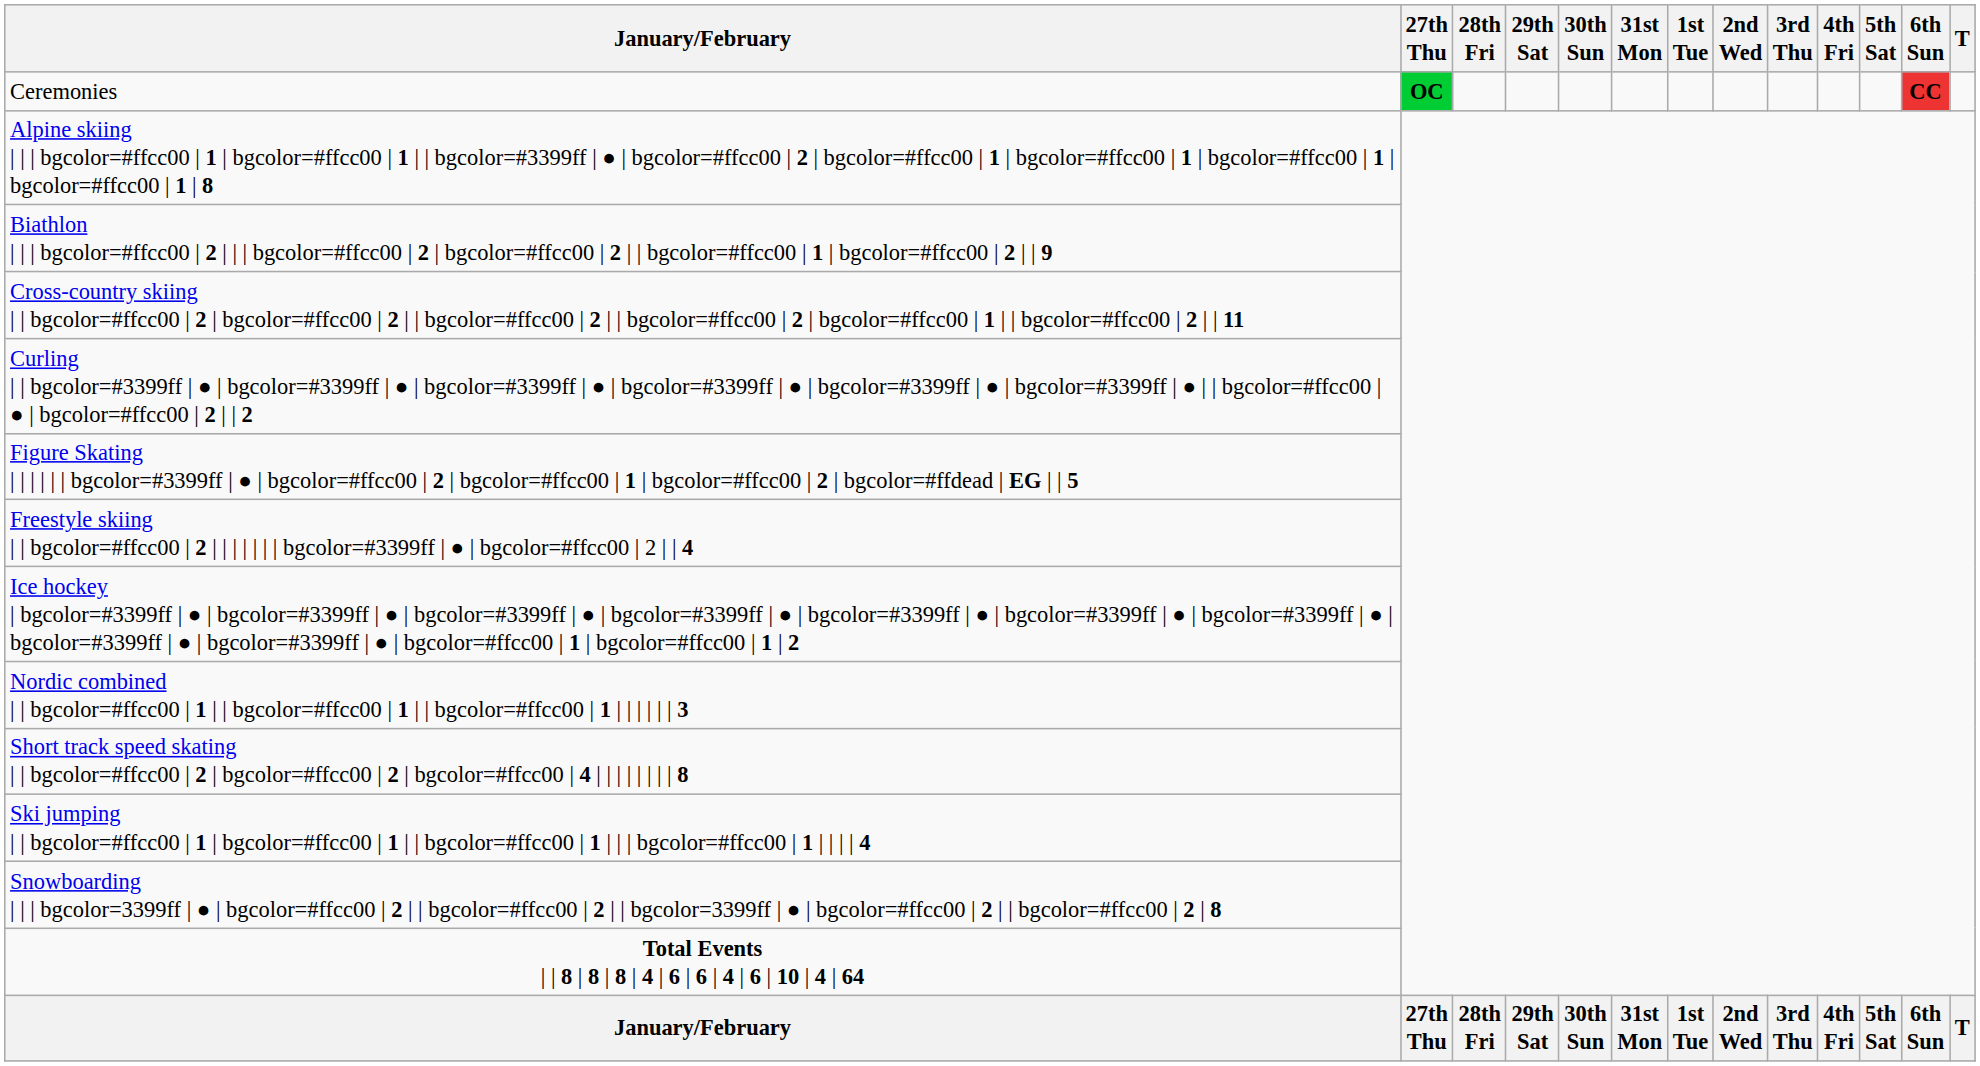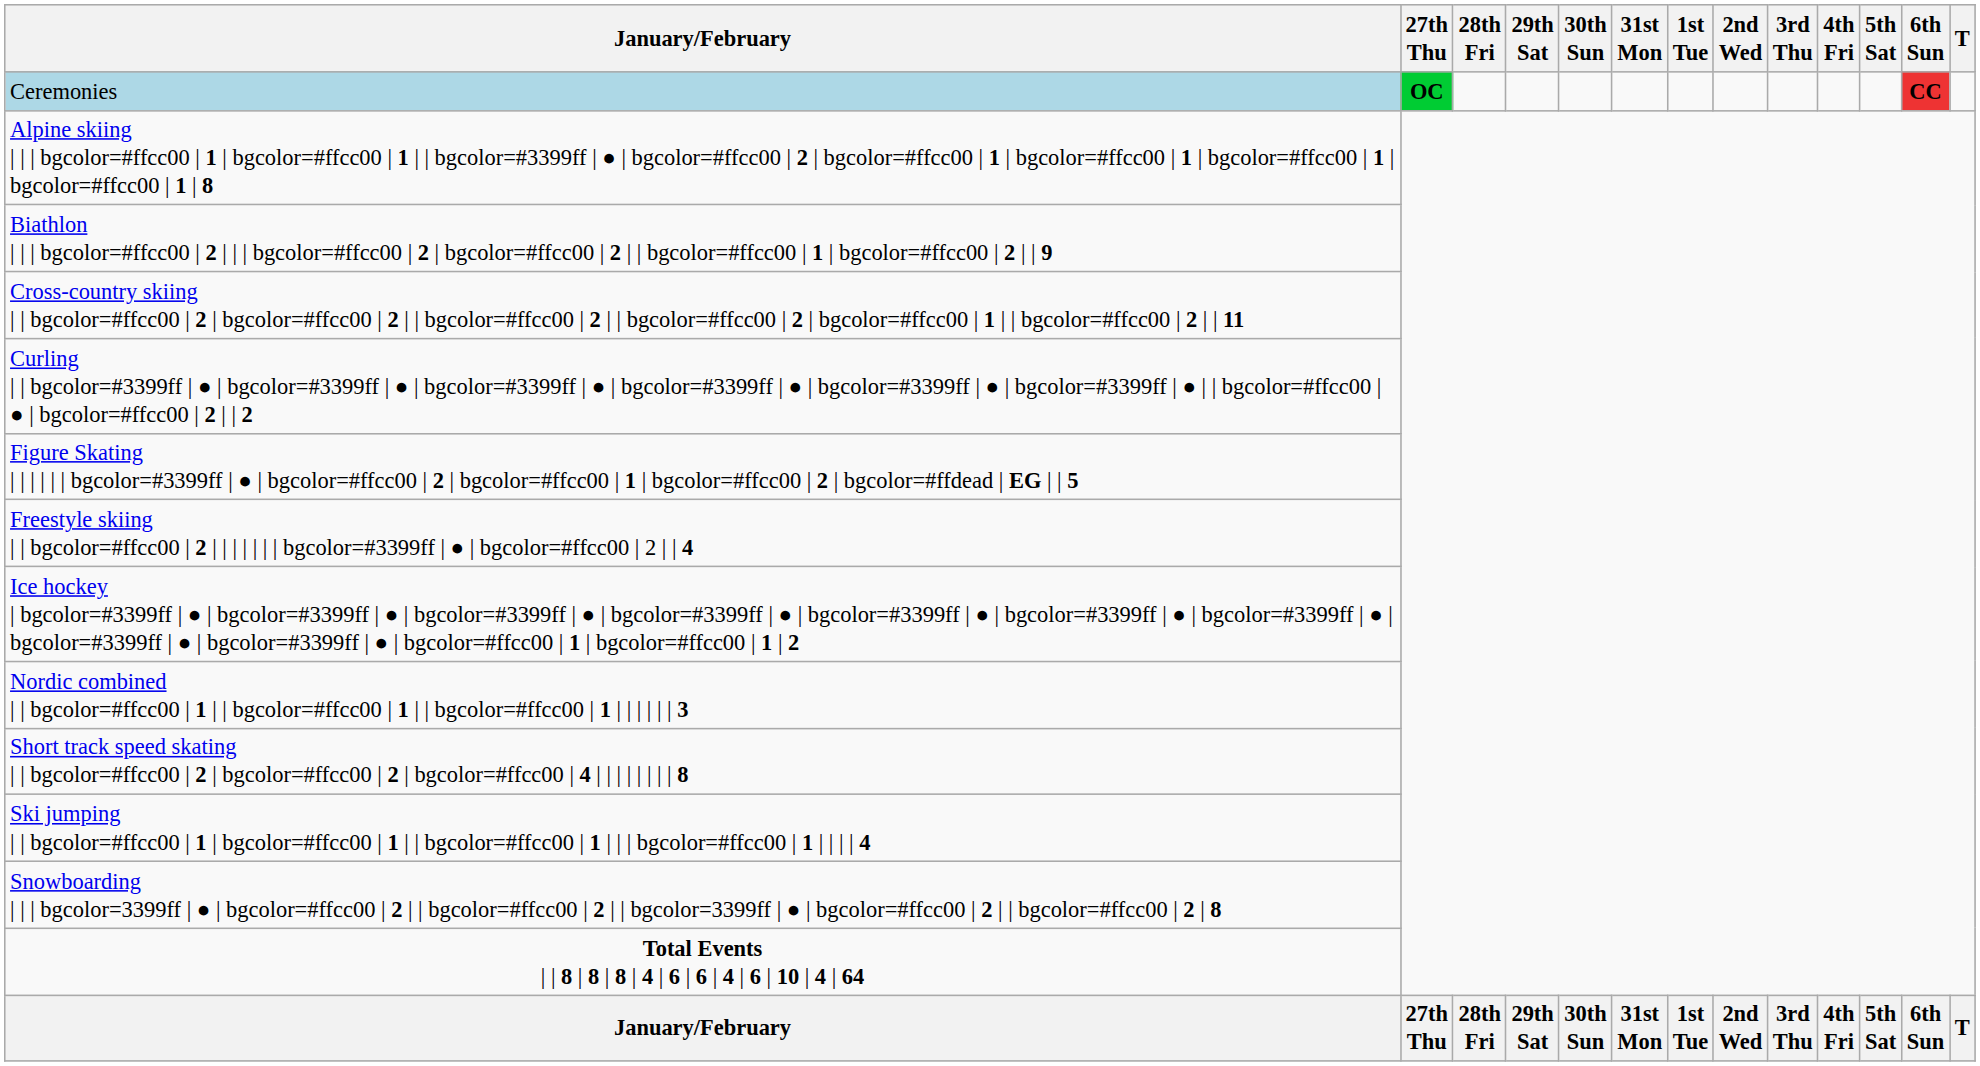Ceremonies | January/February: no background -> lightblue background
